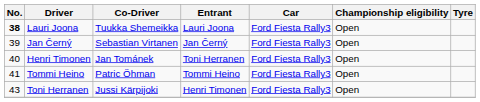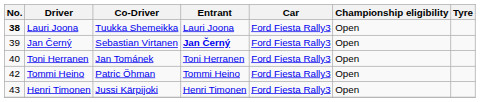row 3 | Entrant: normal -> bold
row 4 | Driver: Henri Timonen -> Toni Herranen
row 5 | No.: 41 -> 42
row 6 | Driver: Toni Herranen -> Henri Timonen
